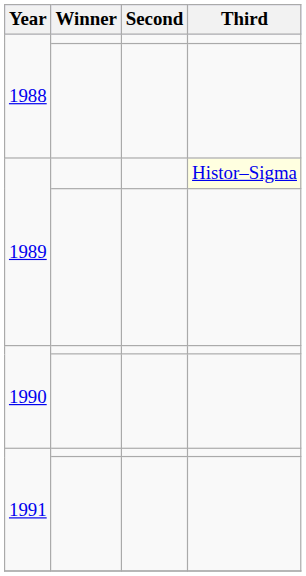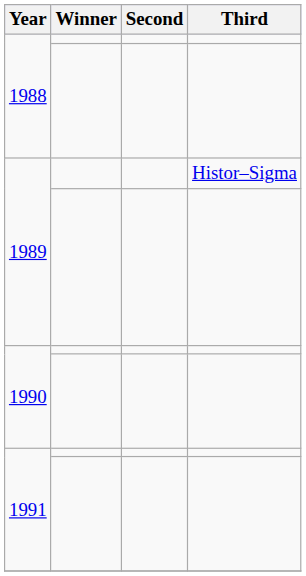1989 / Histor–Sigma | Third: lightyellow background -> no background
